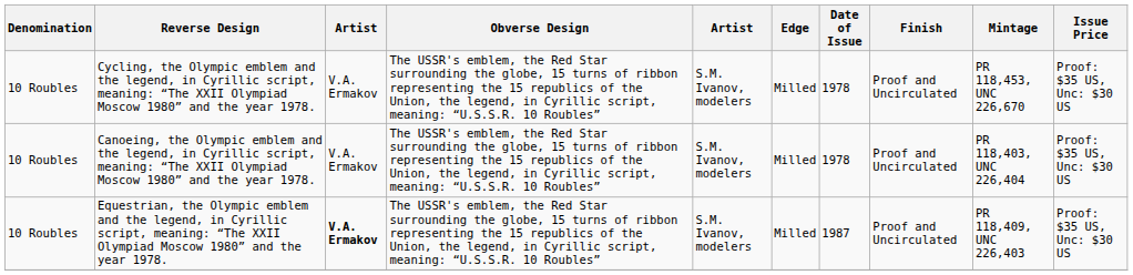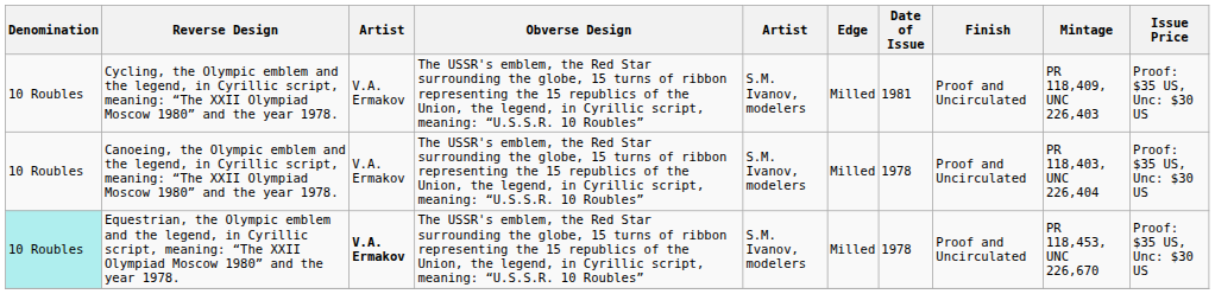row 2 | Date of Issue: 1978 -> 1981
row 2 | Mintage: PR 118,453, UNC 226,670 -> PR 118,409, UNC 226,403
row 4 | Denomination: no background -> paleturquoise background
row 4 | Date of Issue: 1987 -> 1978
row 4 | Mintage: PR 118,409, UNC 226,403 -> PR 118,453, UNC 226,670
